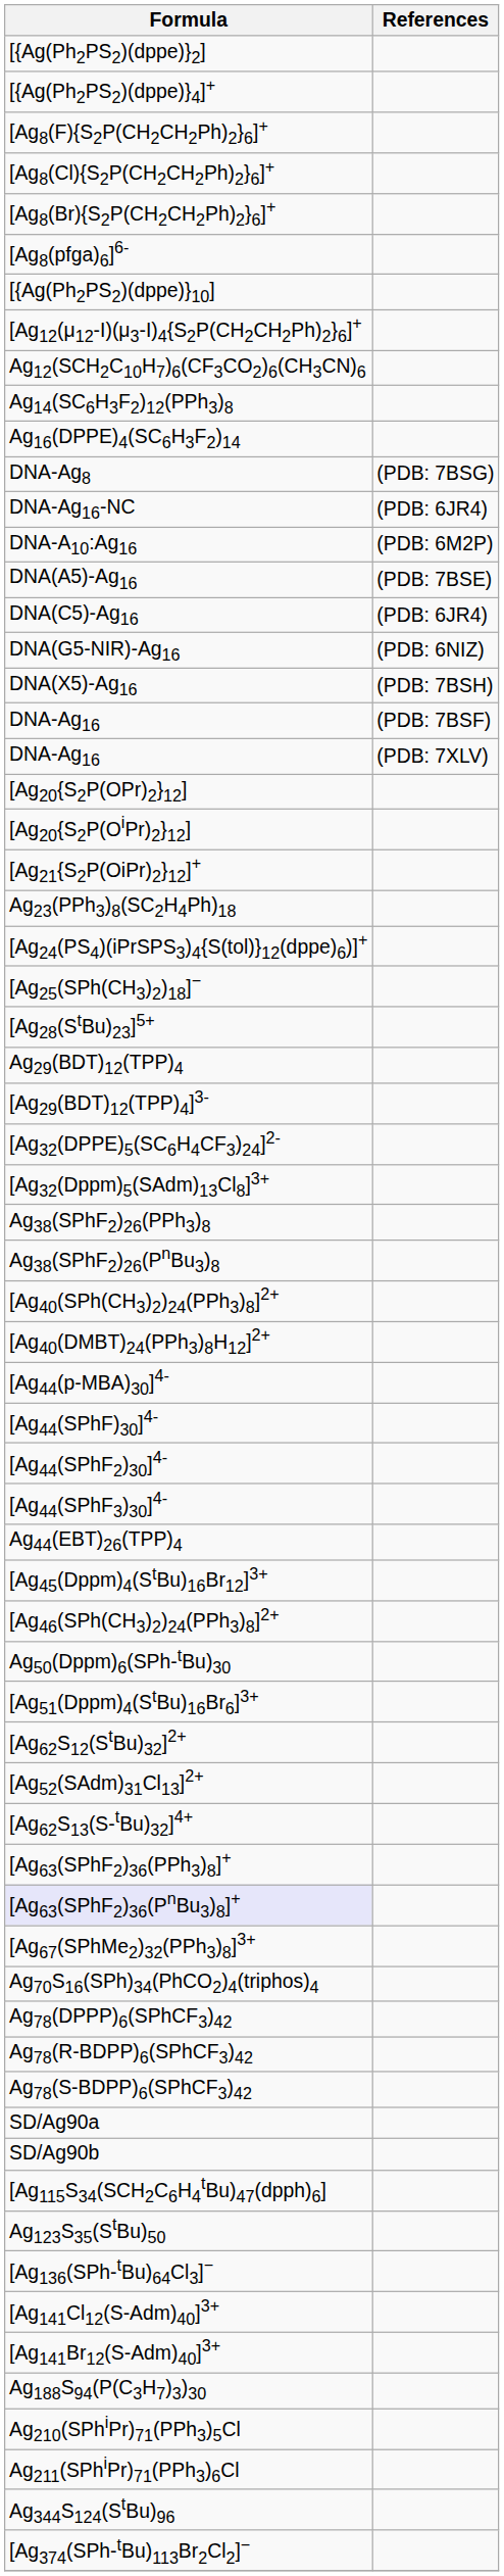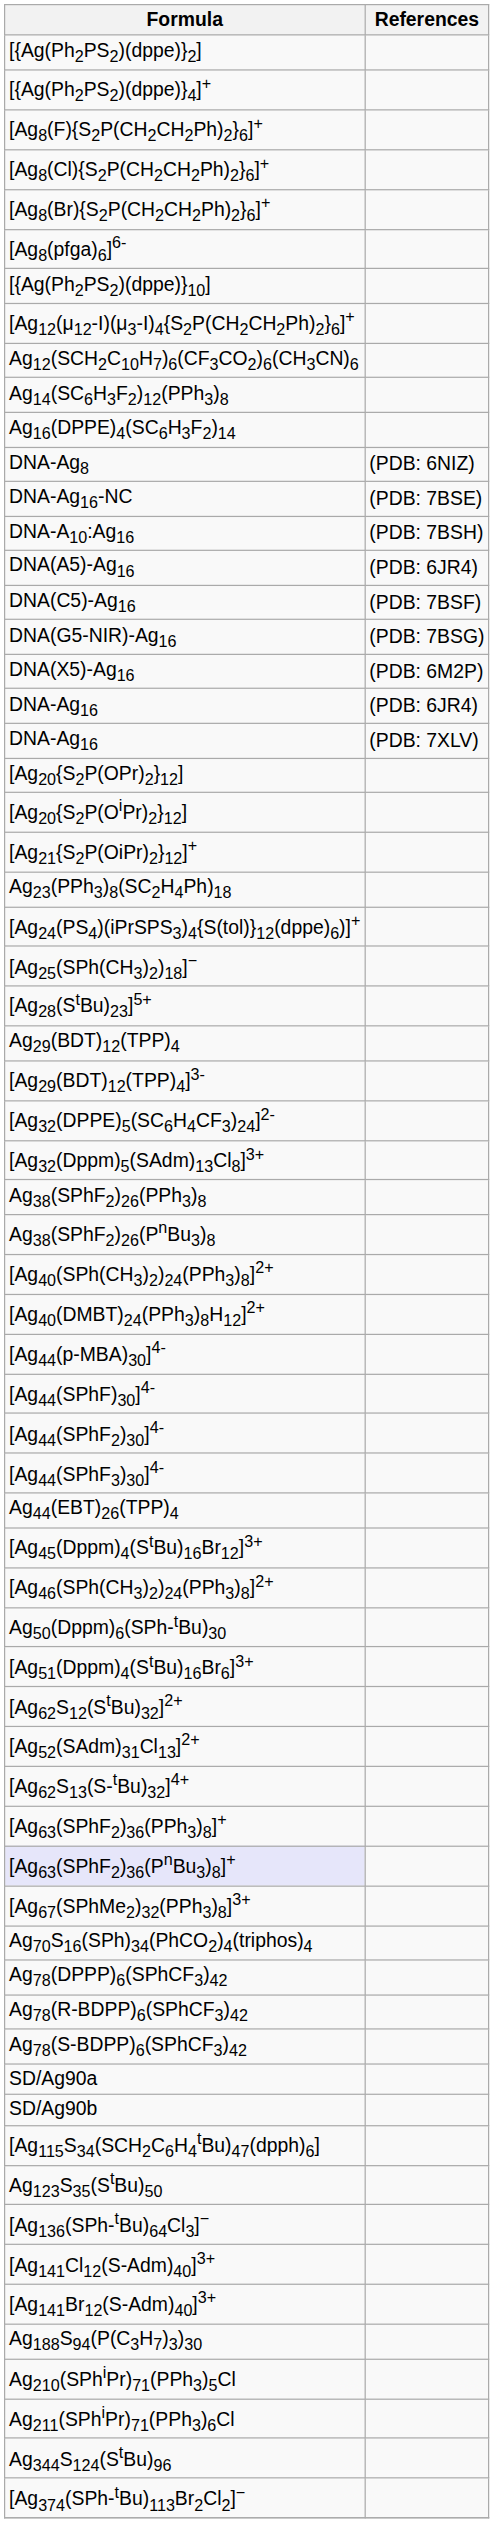row 13 | References: (PDB: 7BSG) -> (PDB: 6NIZ)
row 14 | References: (PDB: 6JR4) -> (PDB: 7BSE)
row 15 | References: (PDB: 6M2P) -> (PDB: 7BSH)
row 16 | References: (PDB: 7BSE) -> (PDB: 6JR4)
row 17 | References: (PDB: 6JR4) -> (PDB: 7BSF)
row 18 | References: (PDB: 6NIZ) -> (PDB: 7BSG)
row 19 | References: (PDB: 7BSH) -> (PDB: 6M2P)
row 20 | References: (PDB: 7BSF) -> (PDB: 6JR4)
